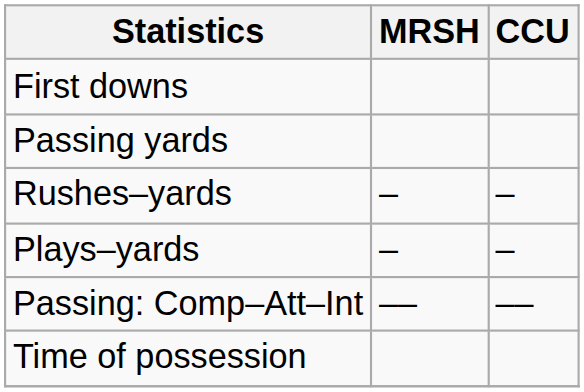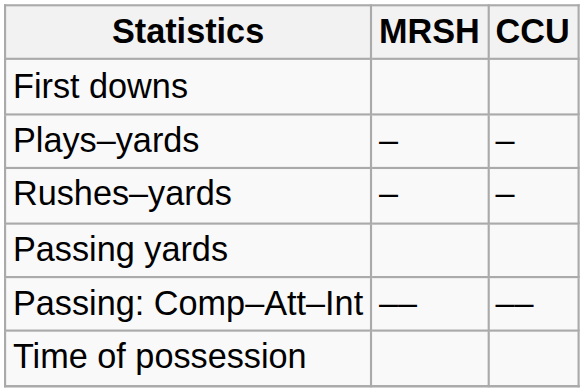rows swapped: Plays–yards <-> Passing yards
